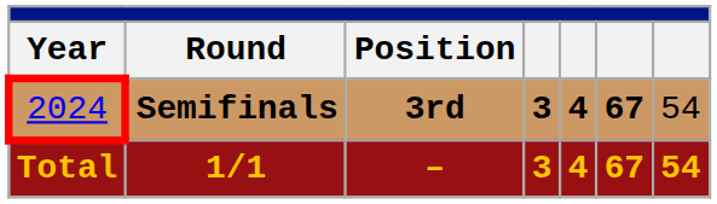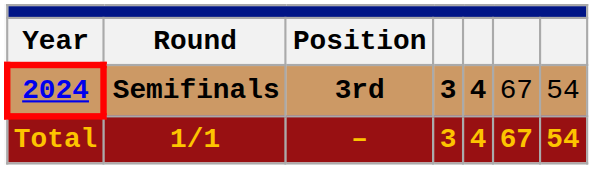Semifinals | Year: normal -> bold
Semifinals | column 6: bold -> normal
